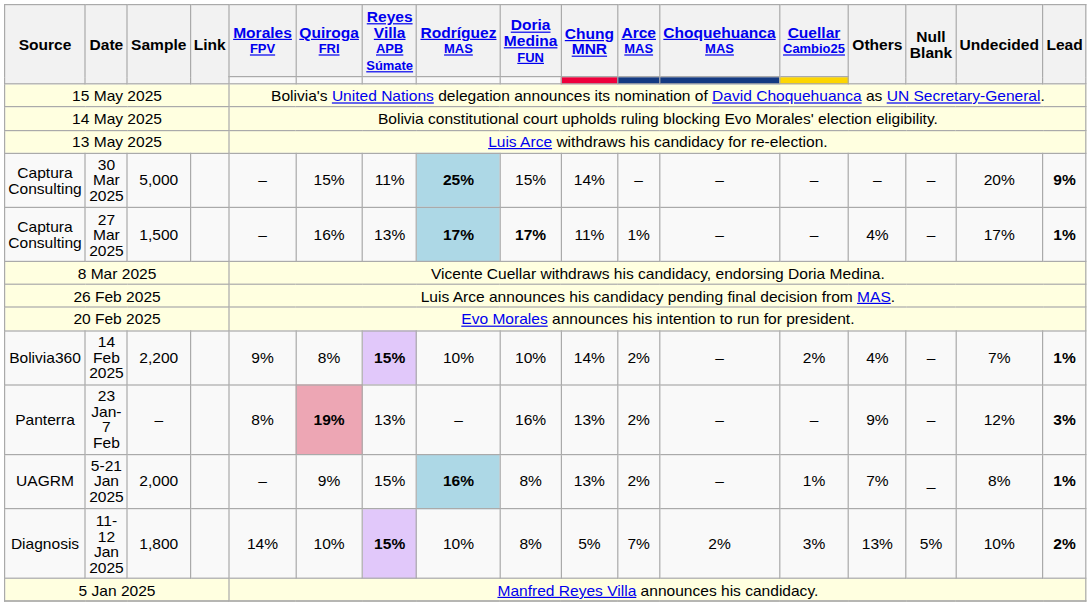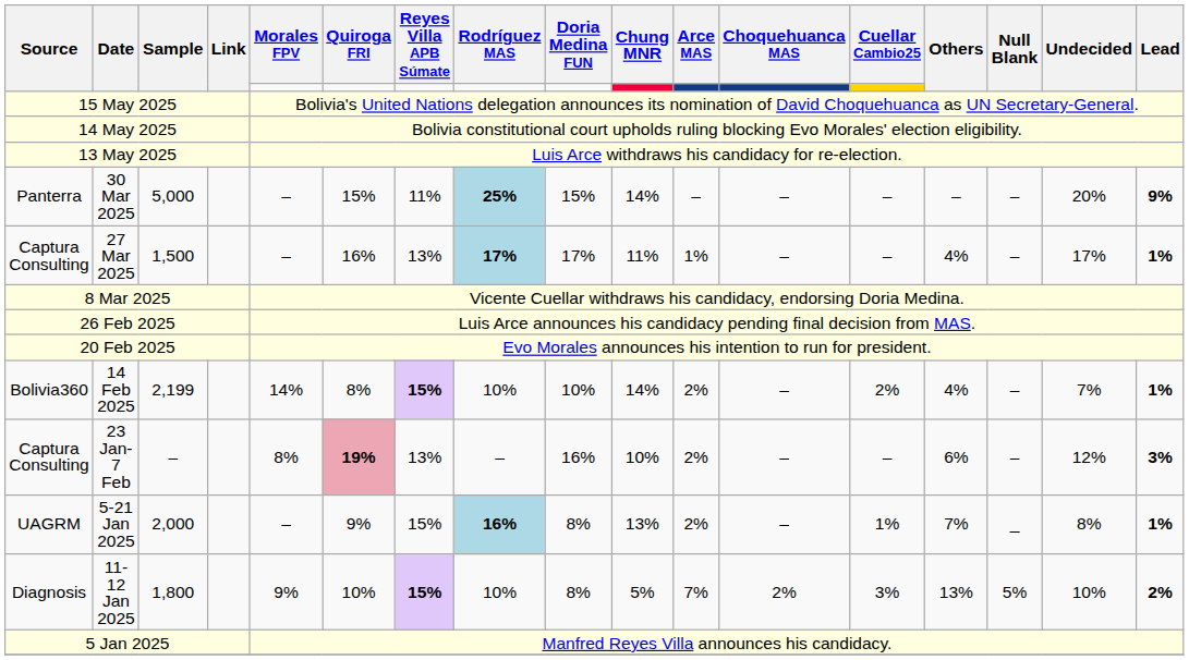30 Mar 2025 | Source: Captura Consulting -> Panterra
27 Mar 2025 | Doria Medina FUN: bold -> normal
14 Feb 2025 | Sample: 2,200 -> 2,199
14 Feb 2025 | Morales FPV: 9% -> 14%
23 Jan-7 Feb | Source: Panterra -> Captura Consulting
23 Jan-7 Feb | Chung MNR: 13% -> 10%
23 Jan-7 Feb | Others: 9% -> 6%
11-12 Jan 2025 | Morales FPV: 14% -> 9%
